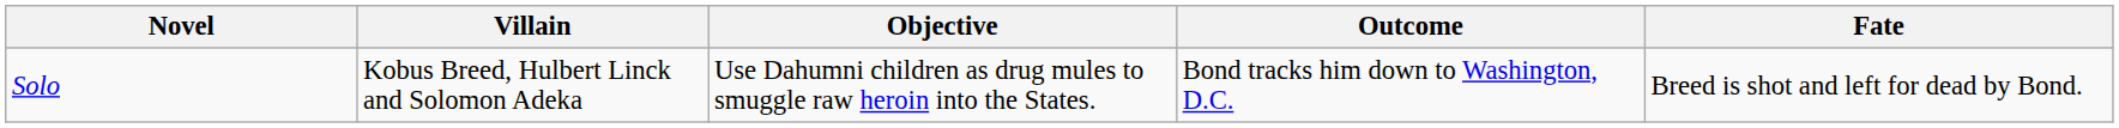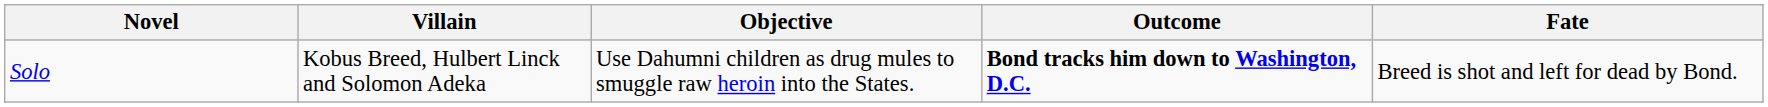Solo | Outcome: normal -> bold
